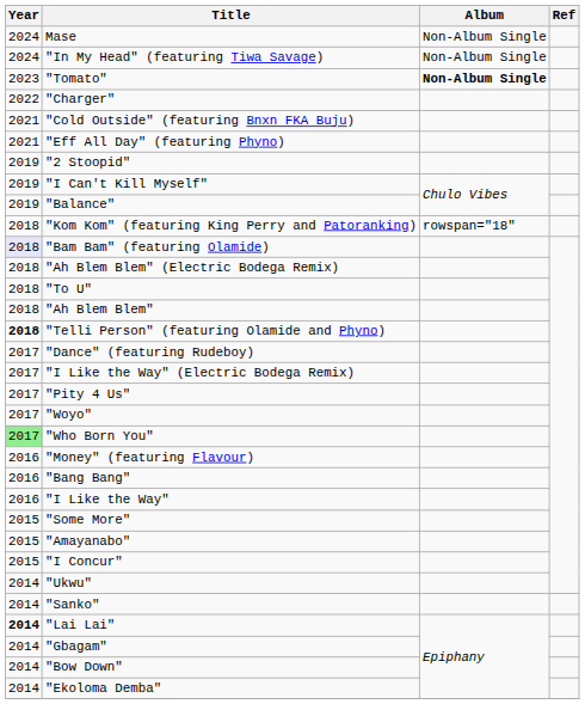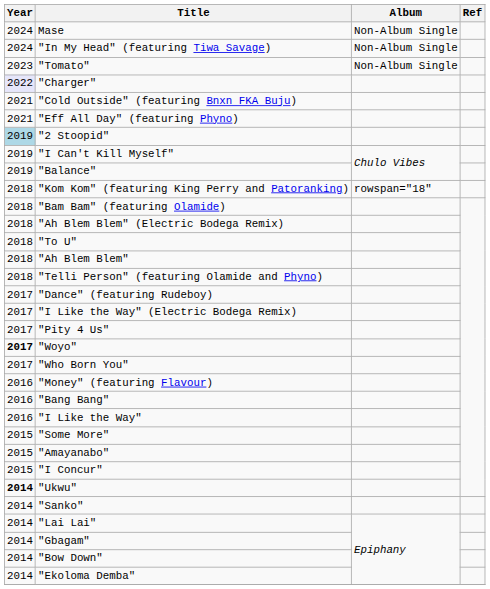"Tomato" | Album: bold -> normal
"Charger" | Year: no background -> lavender background
"2 Stoopid" | Year: no background -> lightblue background
"Bam Bam" (featuring Olamide) | Year: lavender background -> no background
"Telli Person" (featuring Olamide and Phyno) | Year: bold -> normal
"Woyo" | Year: normal -> bold
"Who Born You" | Year: lightgreen background -> no background
"Ukwu" | Year: normal -> bold
"Lai Lai" | Year: bold -> normal
